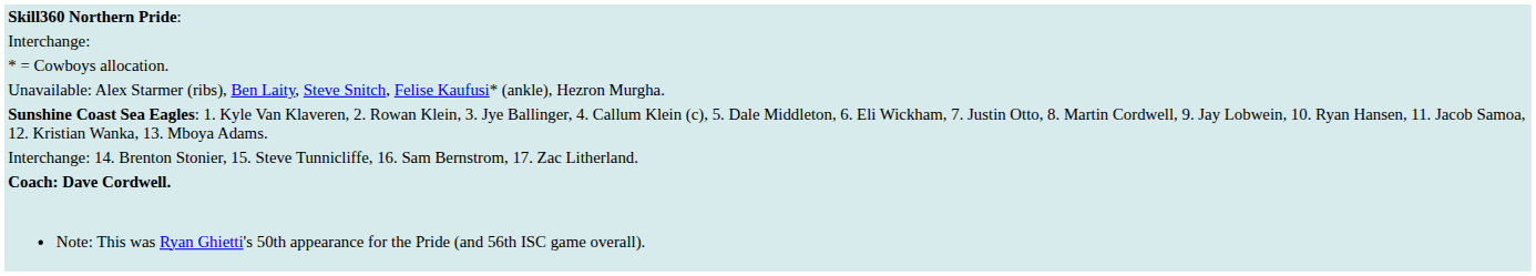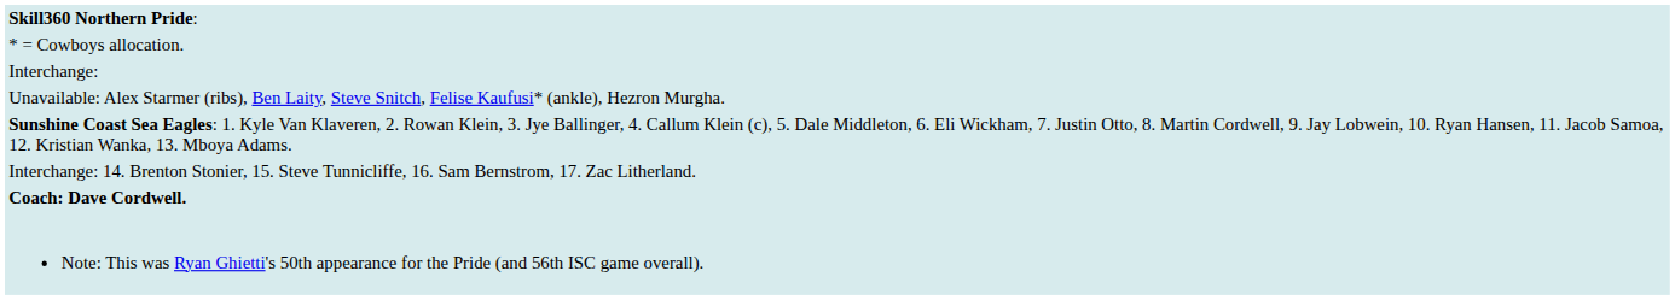row 2 | column 1: Interchange: -> * = Cowboys allocation.
row 3 | column 1: * = Cowboys allocation. -> Interchange:
